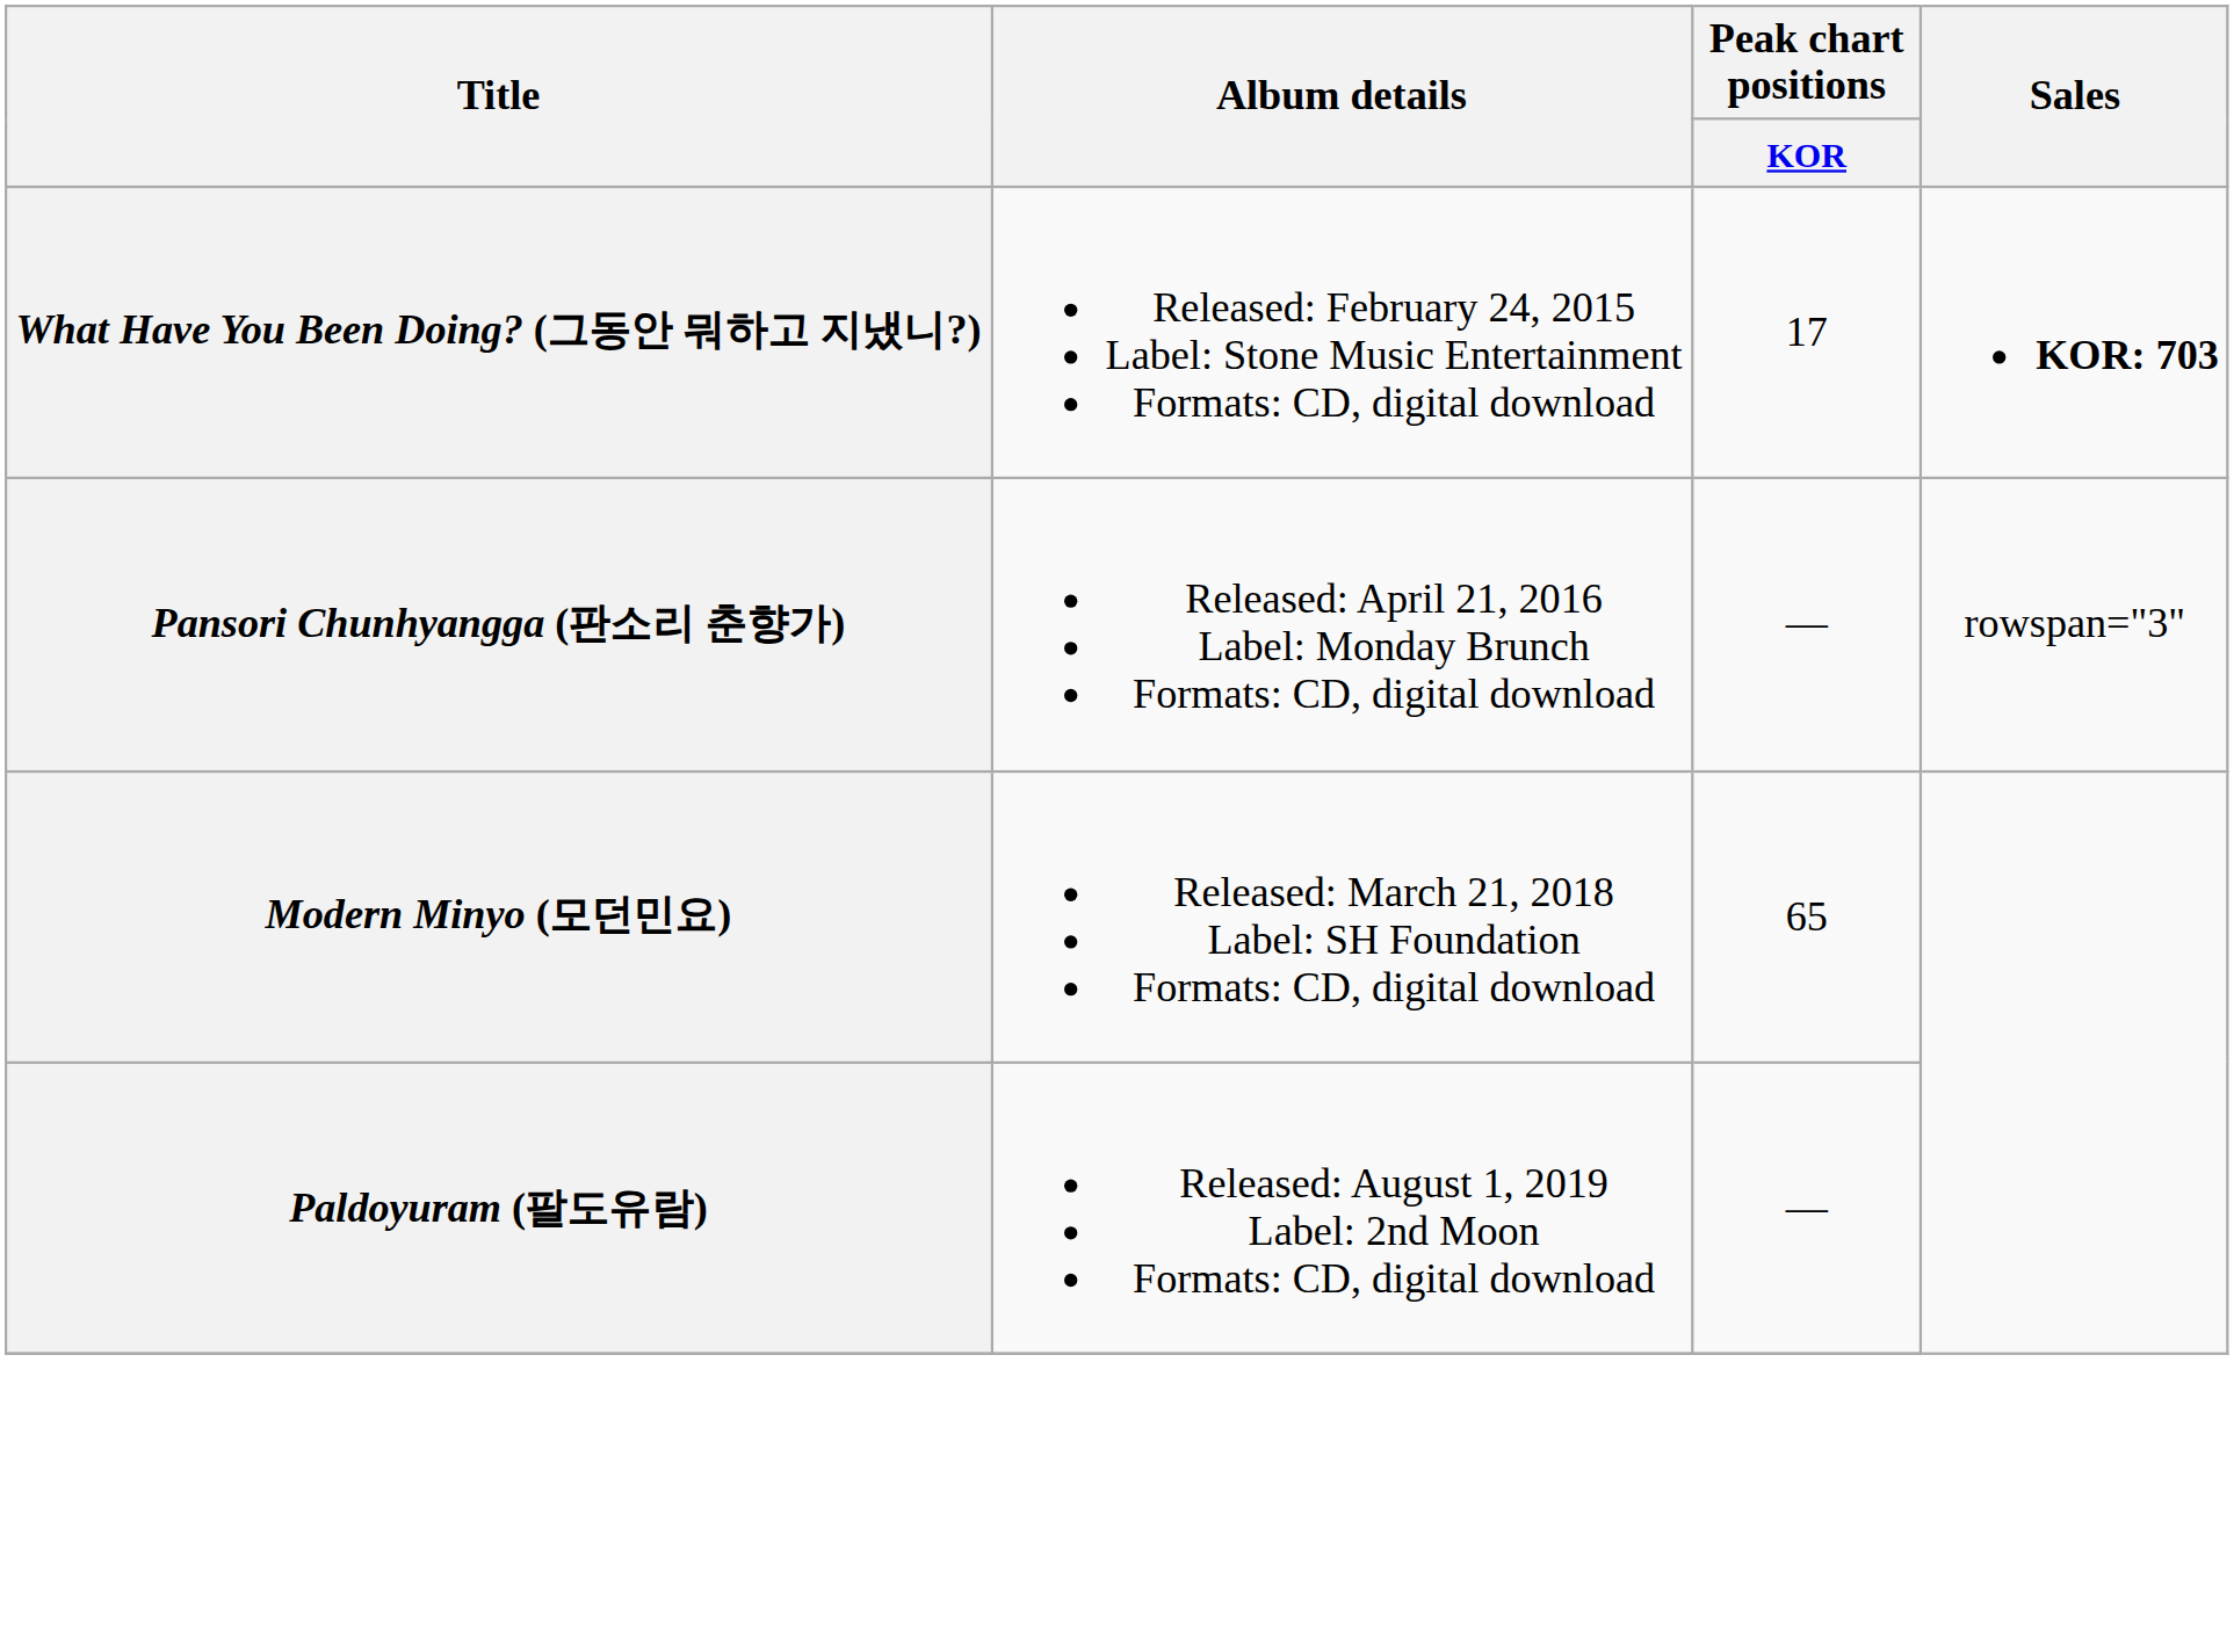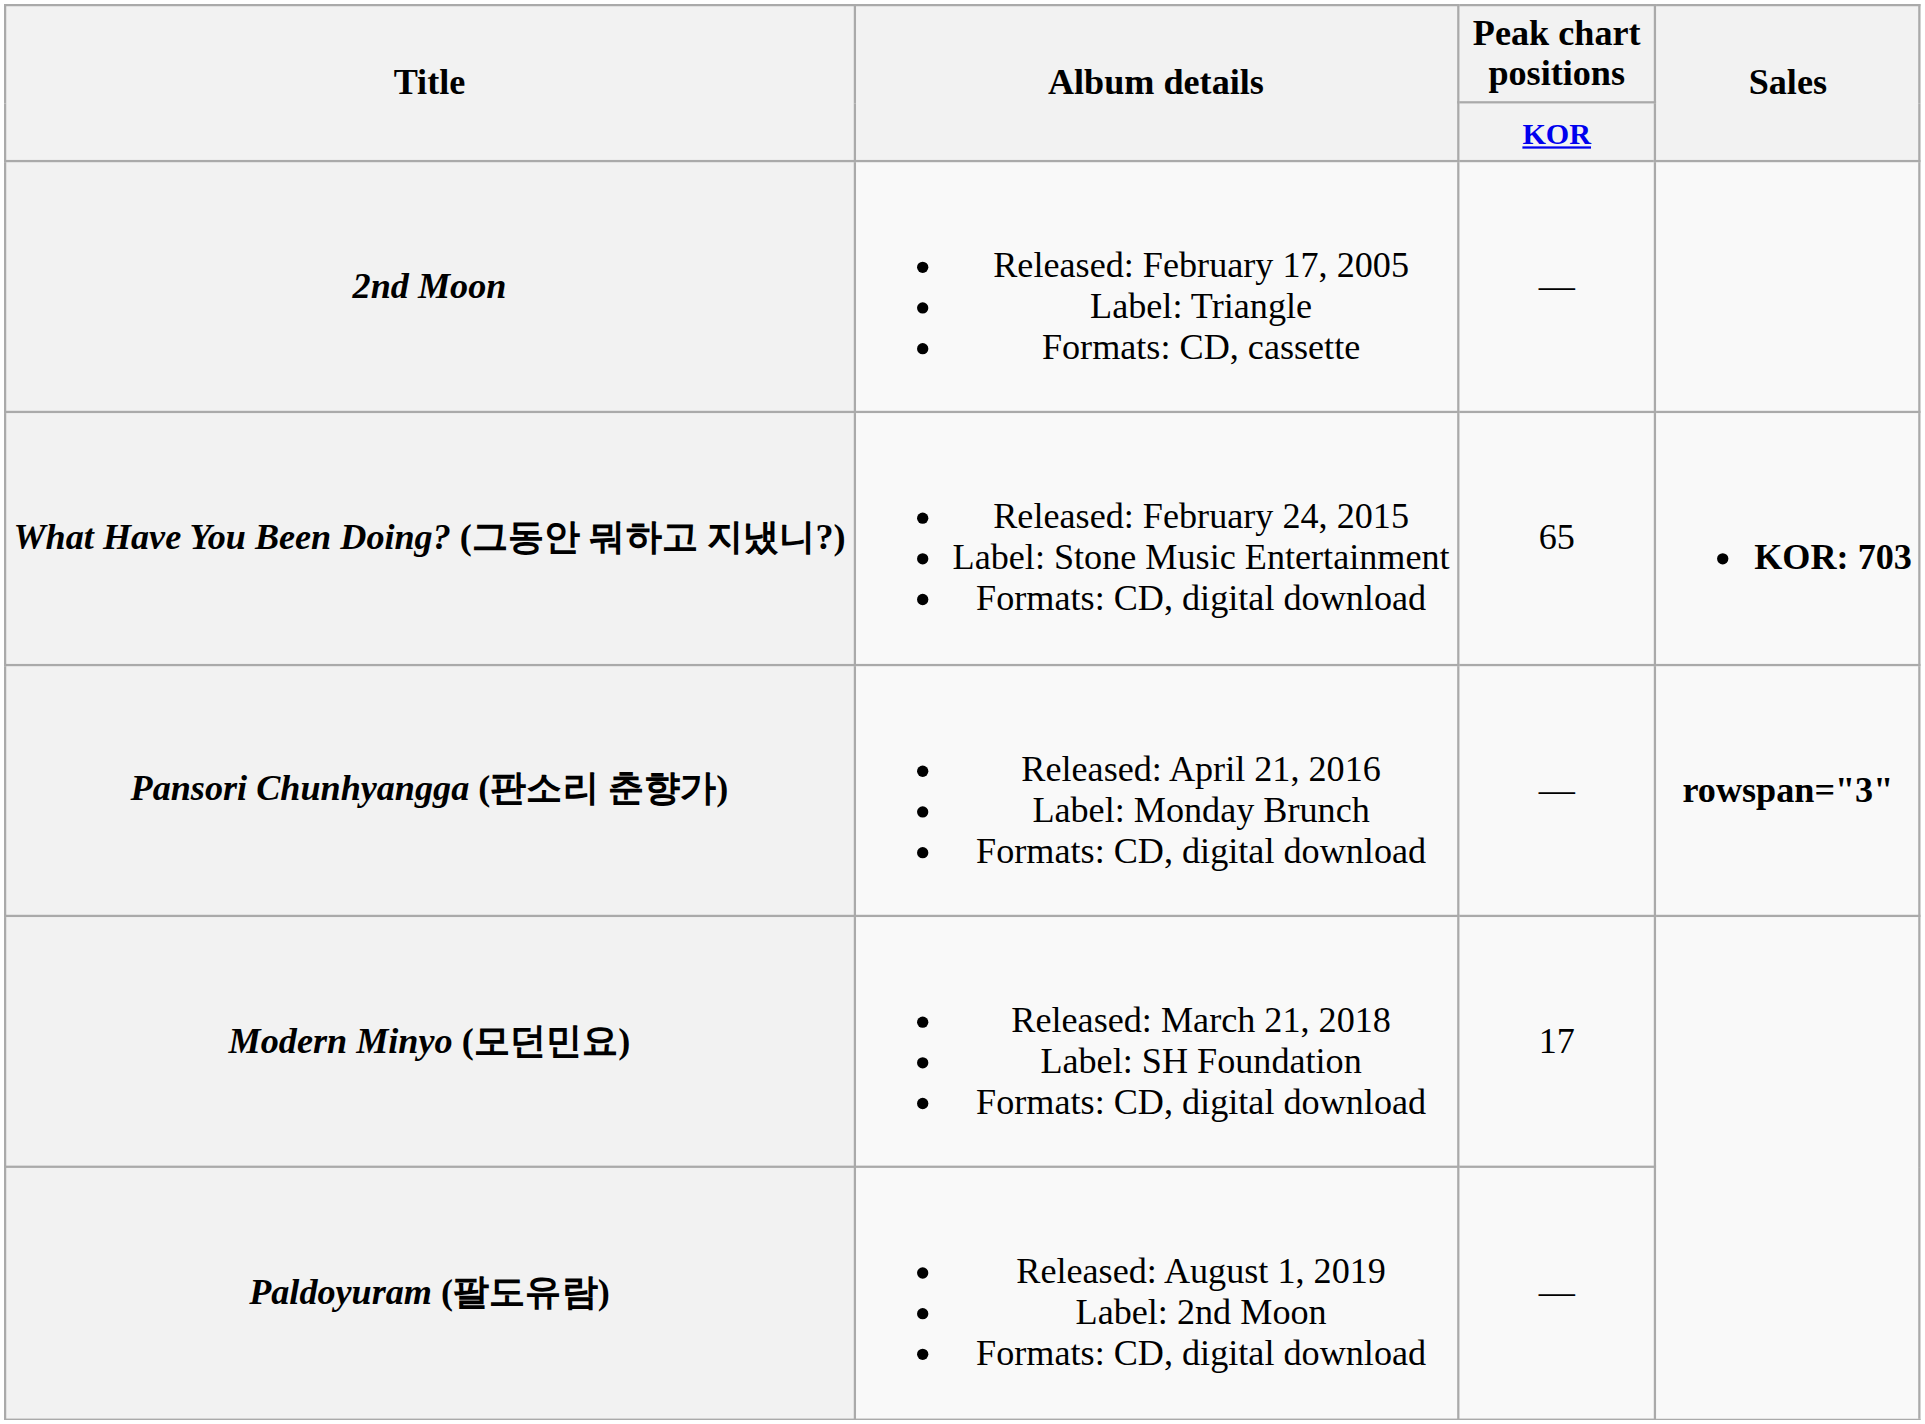+ row: 2nd Moon | Released: February 17, 2005 Label: Triangle Formats: CD, cassette | —
What Have You Been Doing? (그동안 뭐하고 지냈니?) | Peak chart positions / KOR: 17 -> 65
Pansori Chunhyangga (판소리 춘향가) | Sales: normal -> bold
Modern Minyo (모던민요) | Peak chart positions / KOR: 65 -> 17
